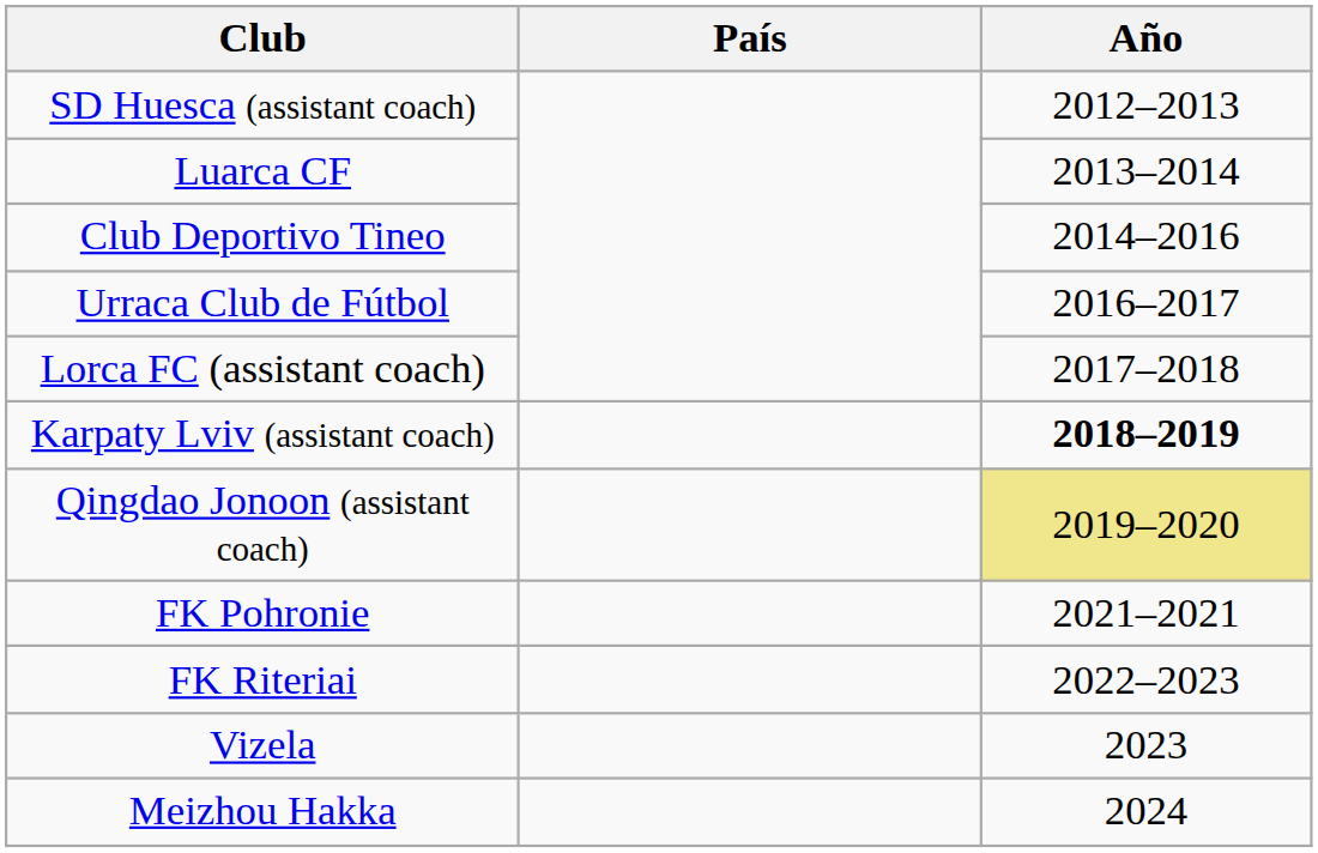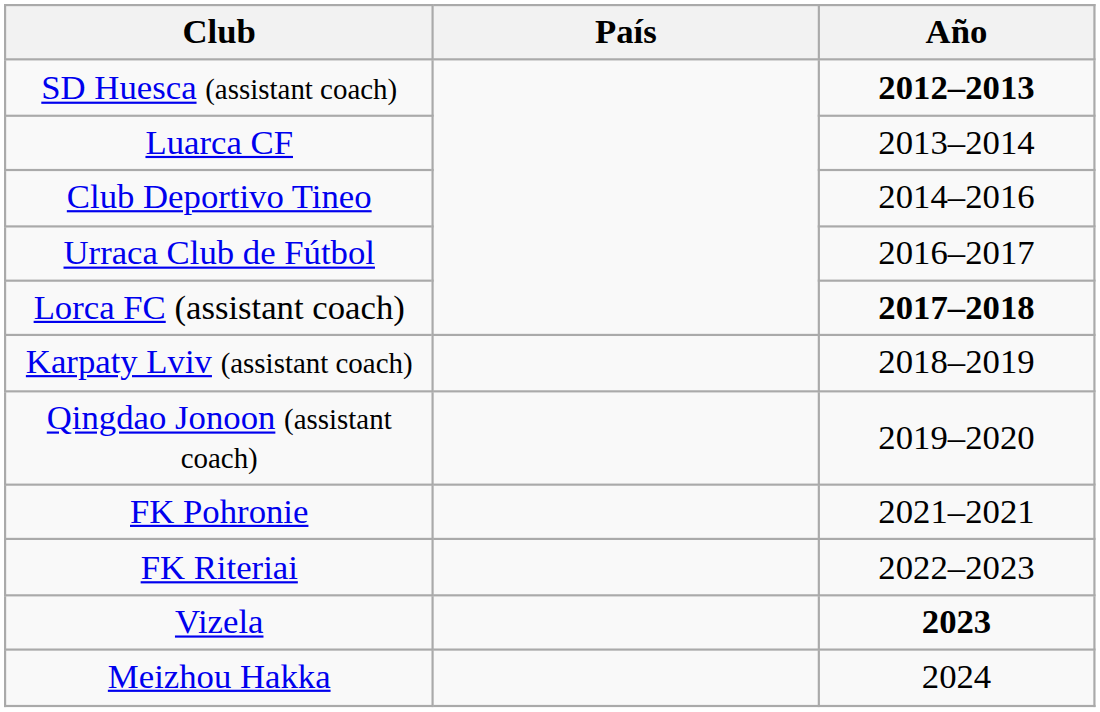SD Huesca (assistant coach) | Año: normal -> bold
Lorca FC (assistant coach) | Año: normal -> bold
Karpaty Lviv (assistant coach) | Año: bold -> normal
Qingdao Jonoon (assistant coach) | Año: khaki background -> no background
Vizela | Año: normal -> bold
